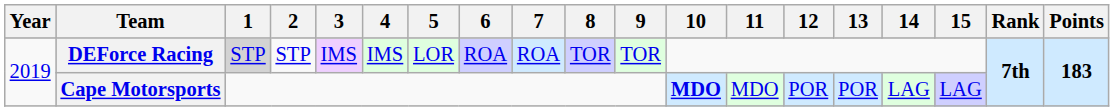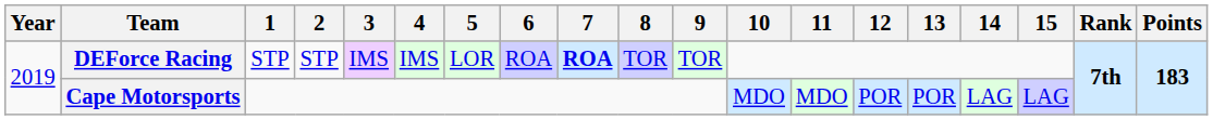DEForce Racing | 1: lightgrey background -> no background
DEForce Racing | 7: normal -> bold
Cape Motorsports | 10: bold -> normal
